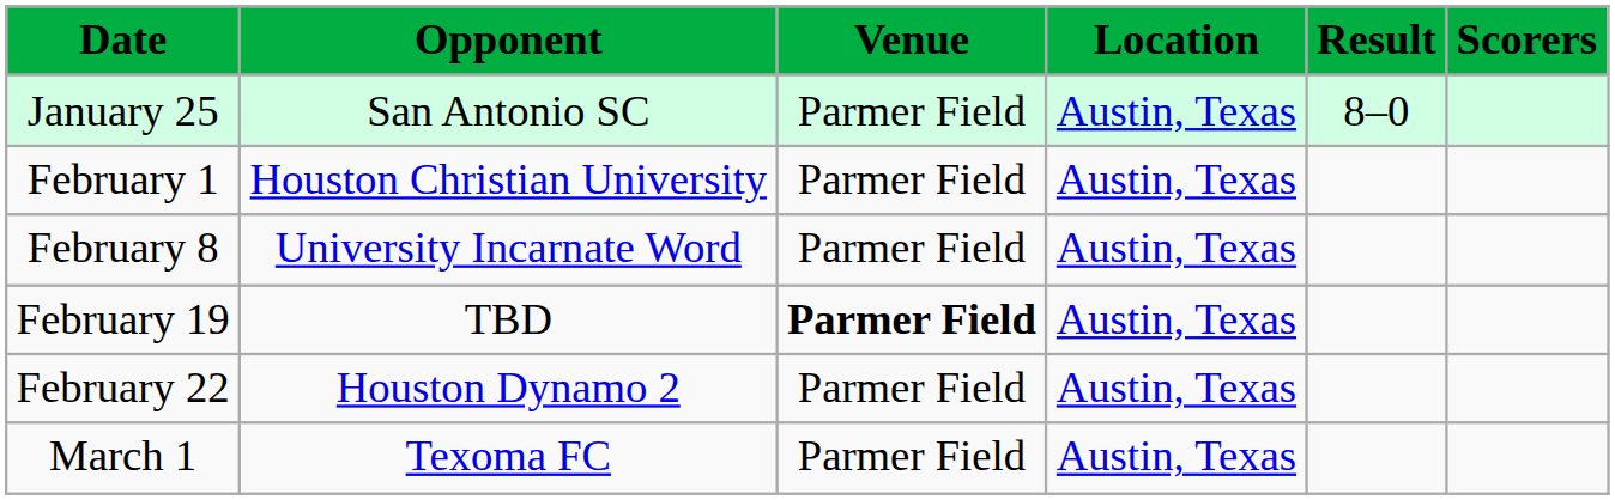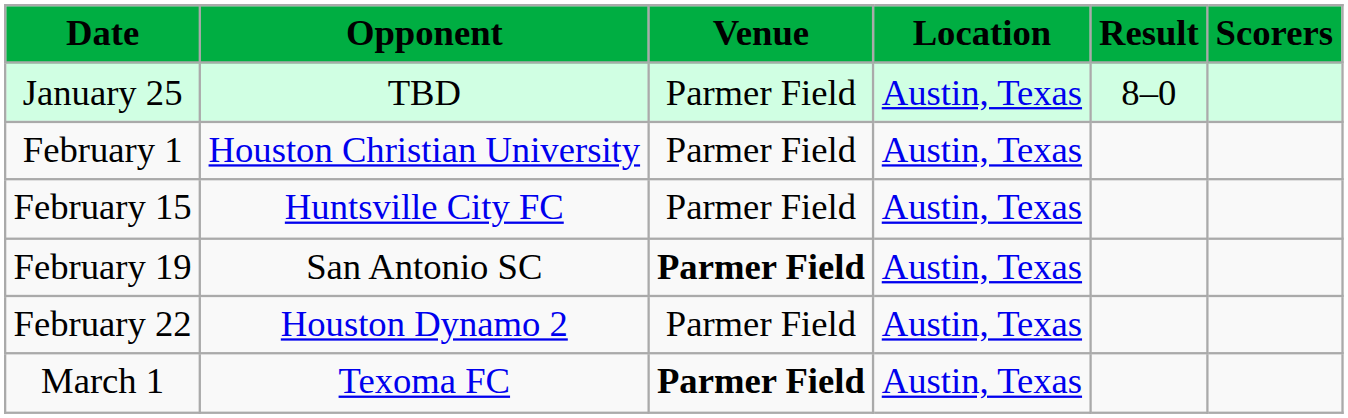January 25 | Opponent: San Antonio SC -> TBD
- row: February 8 | University Incarnate Word | Parmer Field | Austin, Texas
+ row: February 15 | Huntsville City FC | Parmer Field | Austin, Texas
February 19 | Opponent: TBD -> San Antonio SC
March 1 | Venue: normal -> bold
